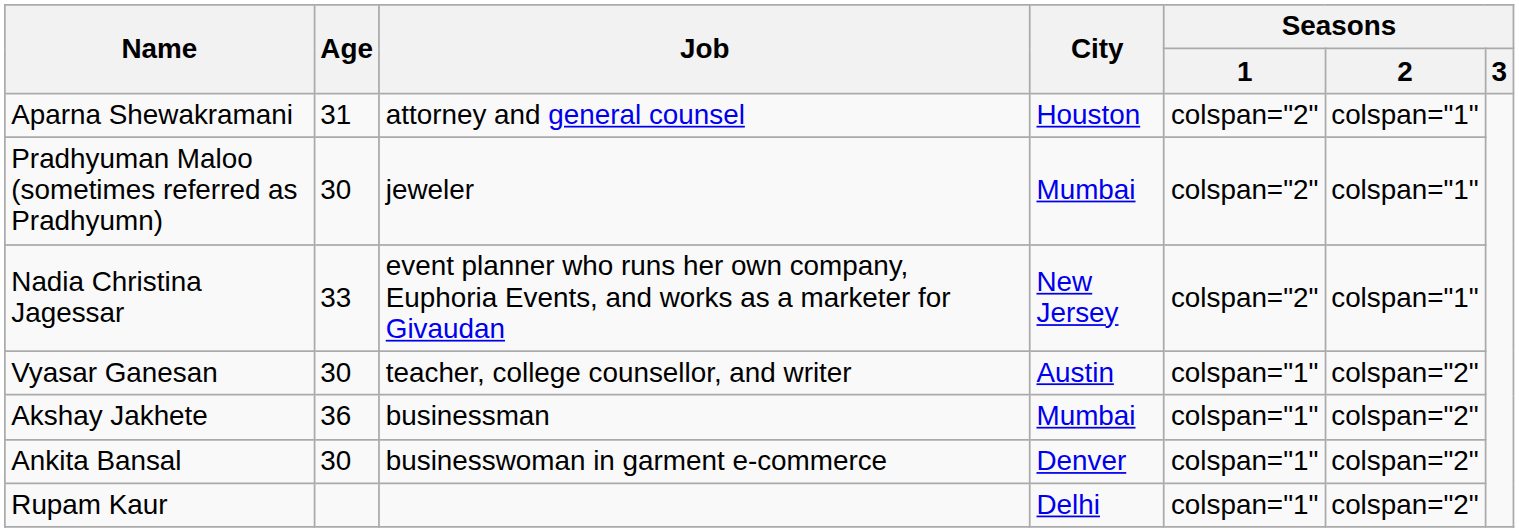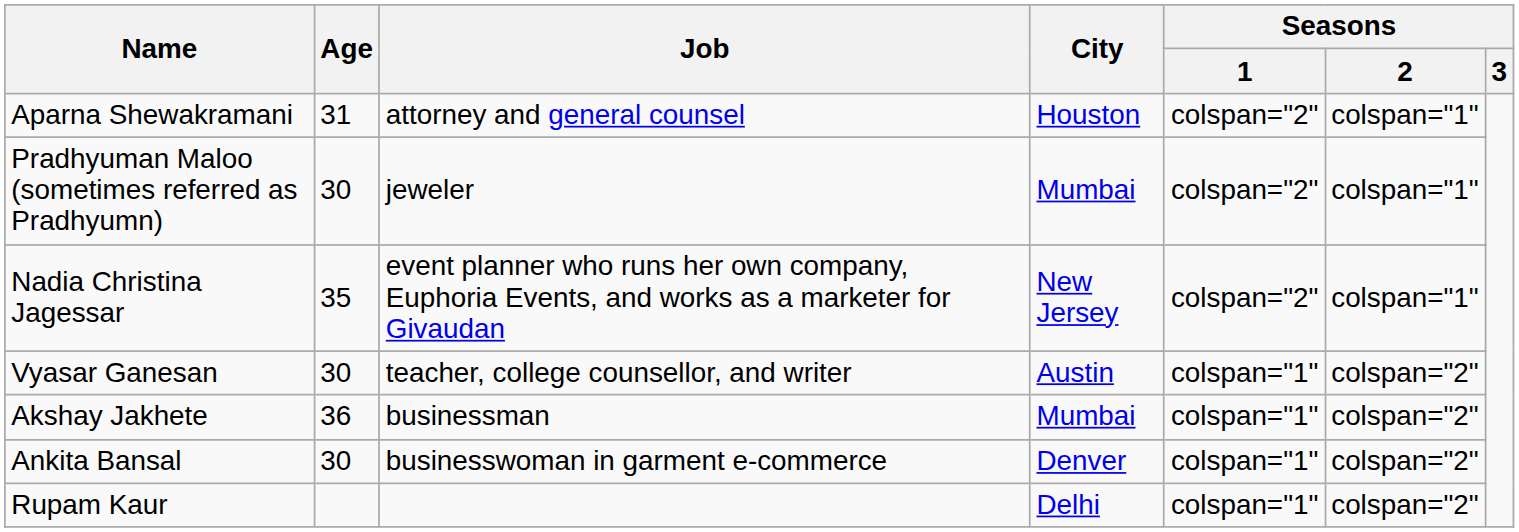Nadia Christina Jagessar | Age: 33 -> 35
